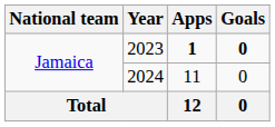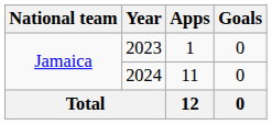2023 | Apps: bold -> normal
2023 | Goals: bold -> normal
